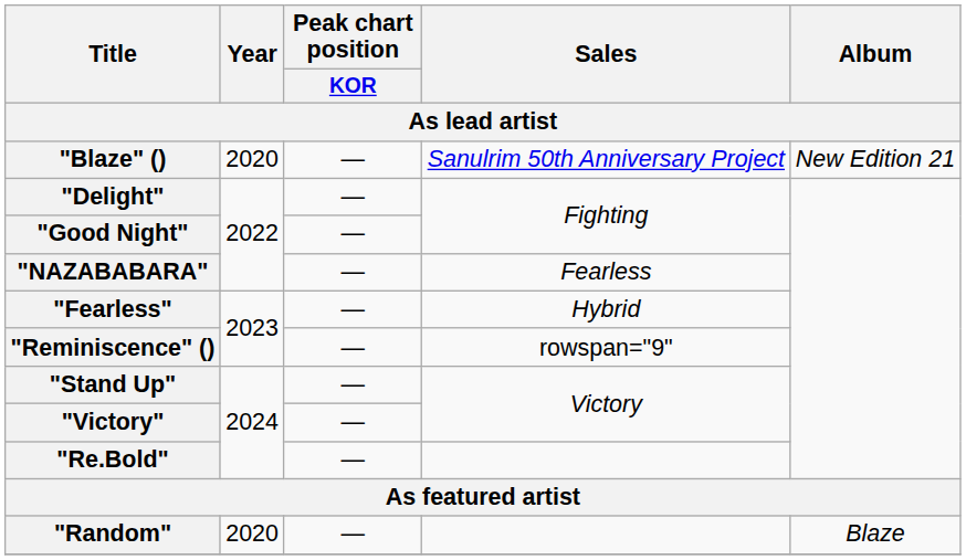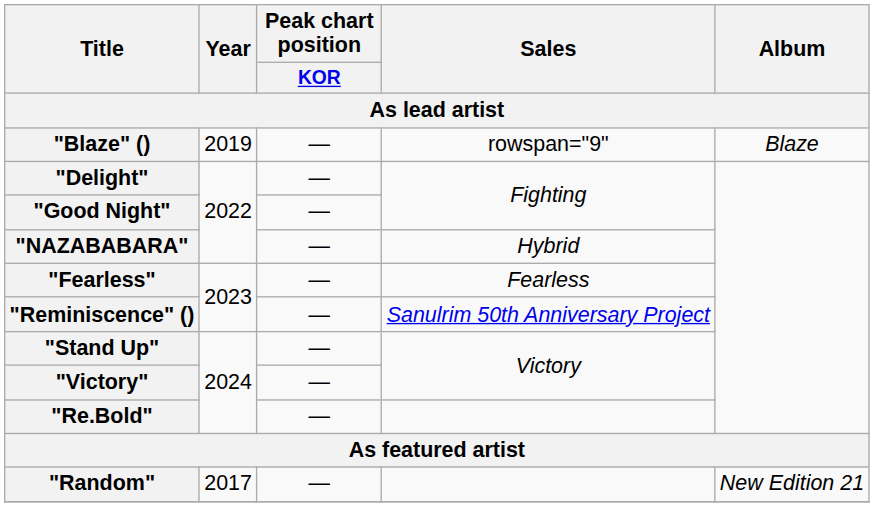"Blaze" () | Year: 2020 -> 2019
"Blaze" () | Sales: Sanulrim 50th Anniversary Project -> rowspan="9"
"Blaze" () | Album: New Edition 21 -> Blaze
"NAZABABARA" | Sales: Fearless -> Hybrid
"Fearless" | Sales: Hybrid -> Fearless
"Reminiscence" () | Sales: rowspan="9" -> Sanulrim 50th Anniversary Project
"Random" | Year: 2020 -> 2017
"Random" | Album: Blaze -> New Edition 21
